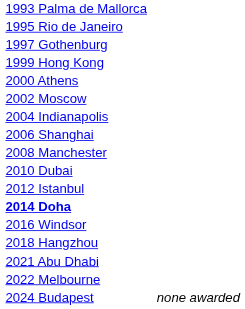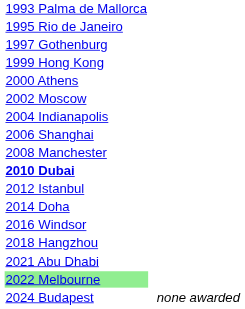2010 Dubai | column 1: normal -> bold
2014 Doha | column 1: bold -> normal
2022 Melbourne | column 1: no background -> lightgreen background
